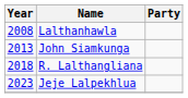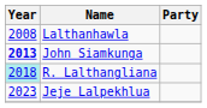John Siamkunga | Year: normal -> bold
R. Lalthangliana | Year: no background -> paleturquoise background
